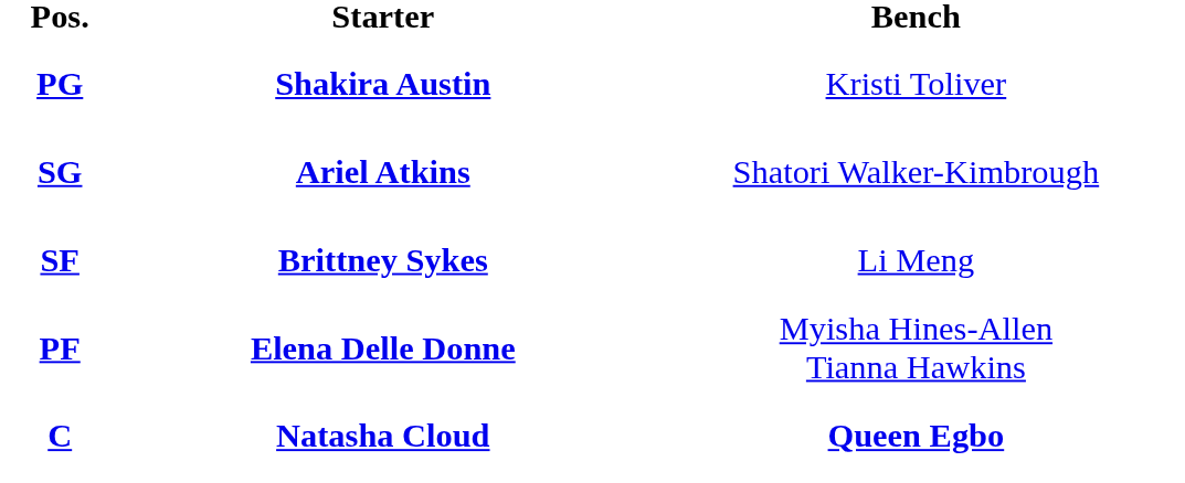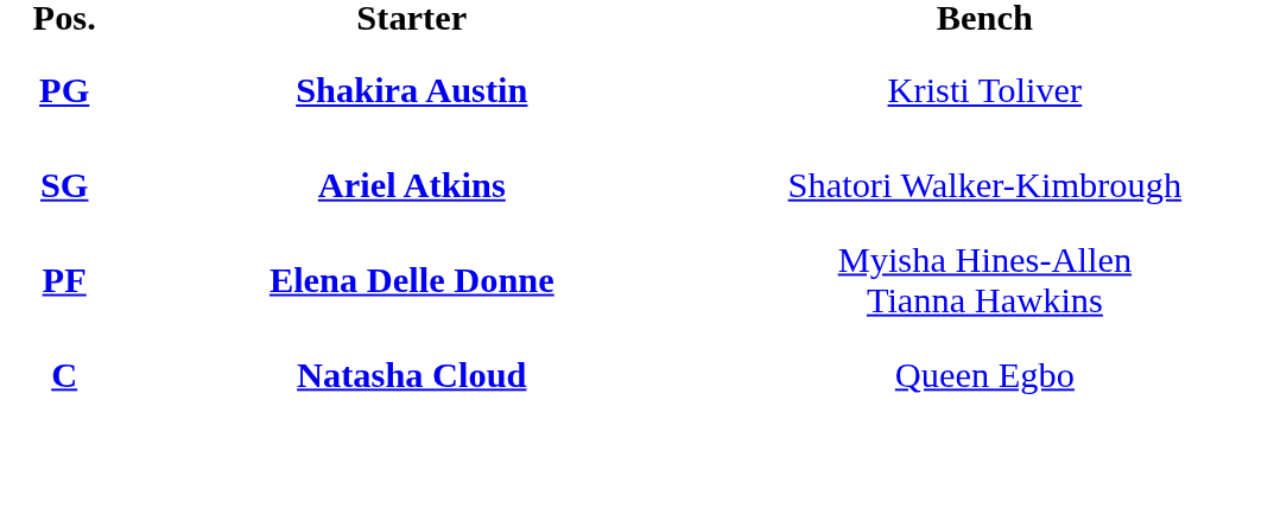- row: SF | Brittney Sykes | Li Meng
C | Bench: bold -> normal
